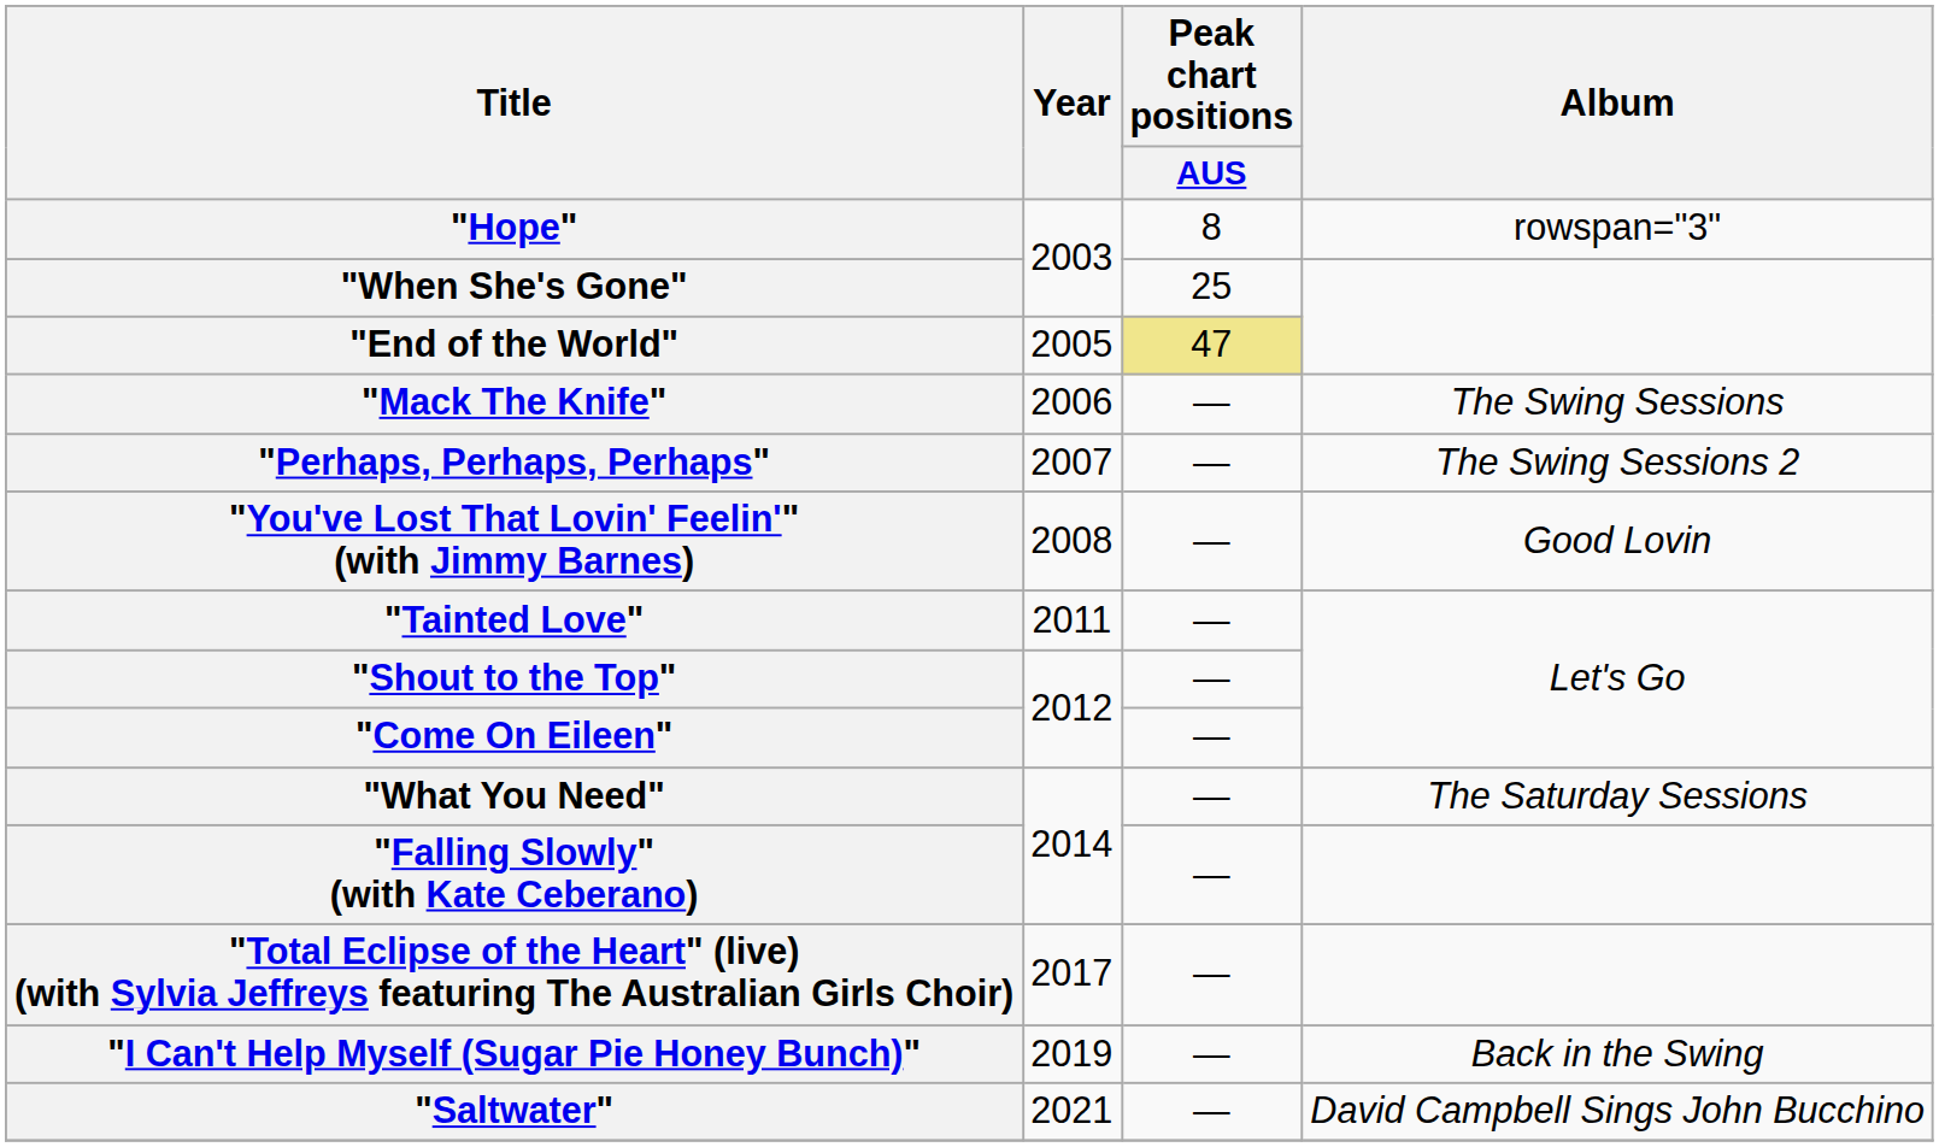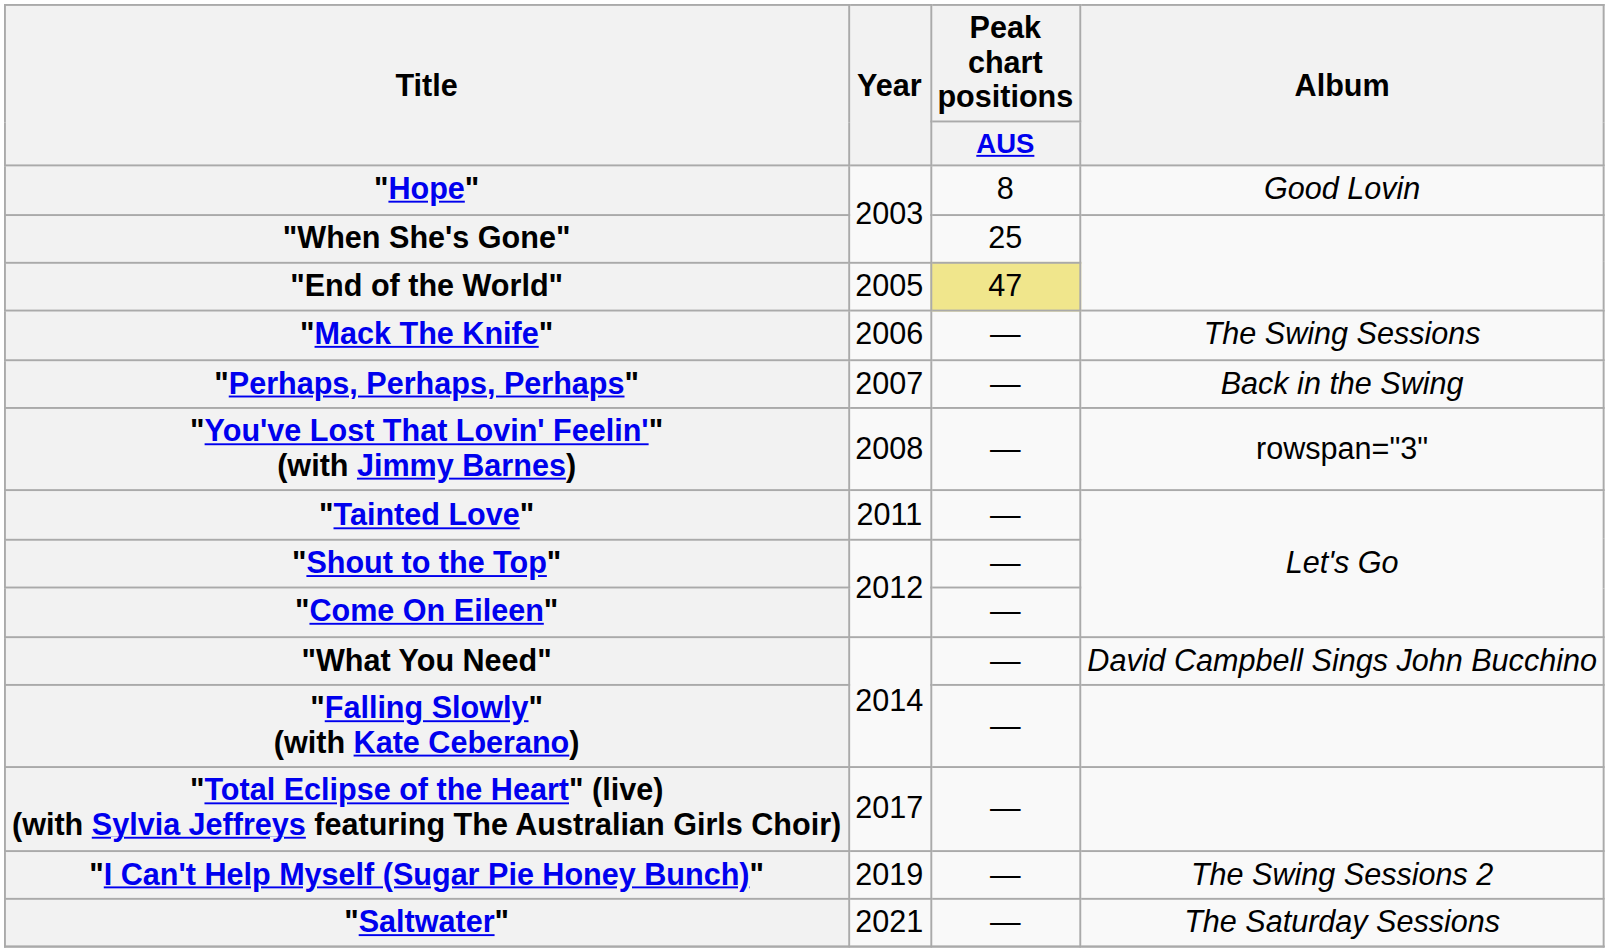"Hope" | Album: rowspan="3" -> Good Lovin
"Perhaps, Perhaps, Perhaps" | Album: The Swing Sessions 2 -> Back in the Swing
"You've Lost That Lovin' Feelin'" (with Jimmy Barnes) | Album: Good Lovin -> rowspan="3"
"What You Need" | Album: The Saturday Sessions -> David Campbell Sings John Bucchino
"I Can't Help Myself (Sugar Pie Honey Bunch)" | Album: Back in the Swing -> The Swing Sessions 2
"Saltwater" | Album: David Campbell Sings John Bucchino -> The Saturday Sessions
